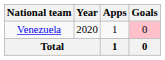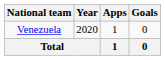Venezuela | Goals: pink background -> no background
